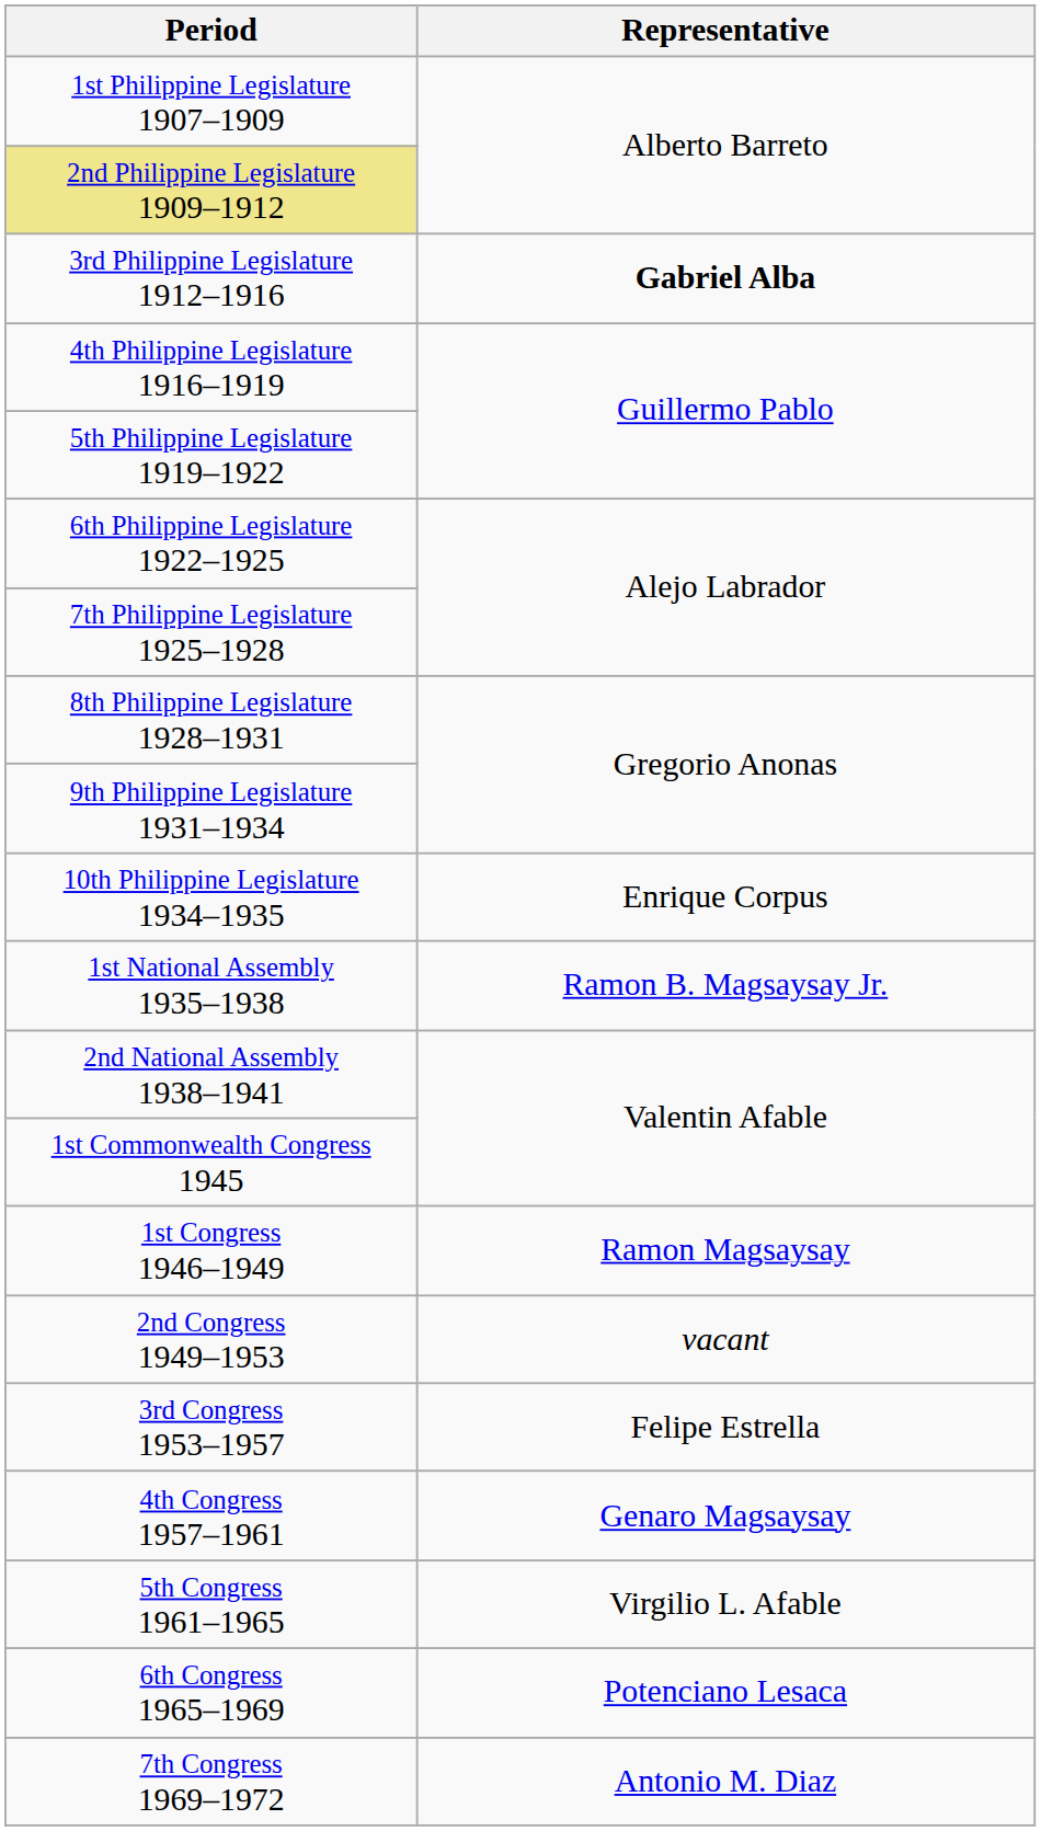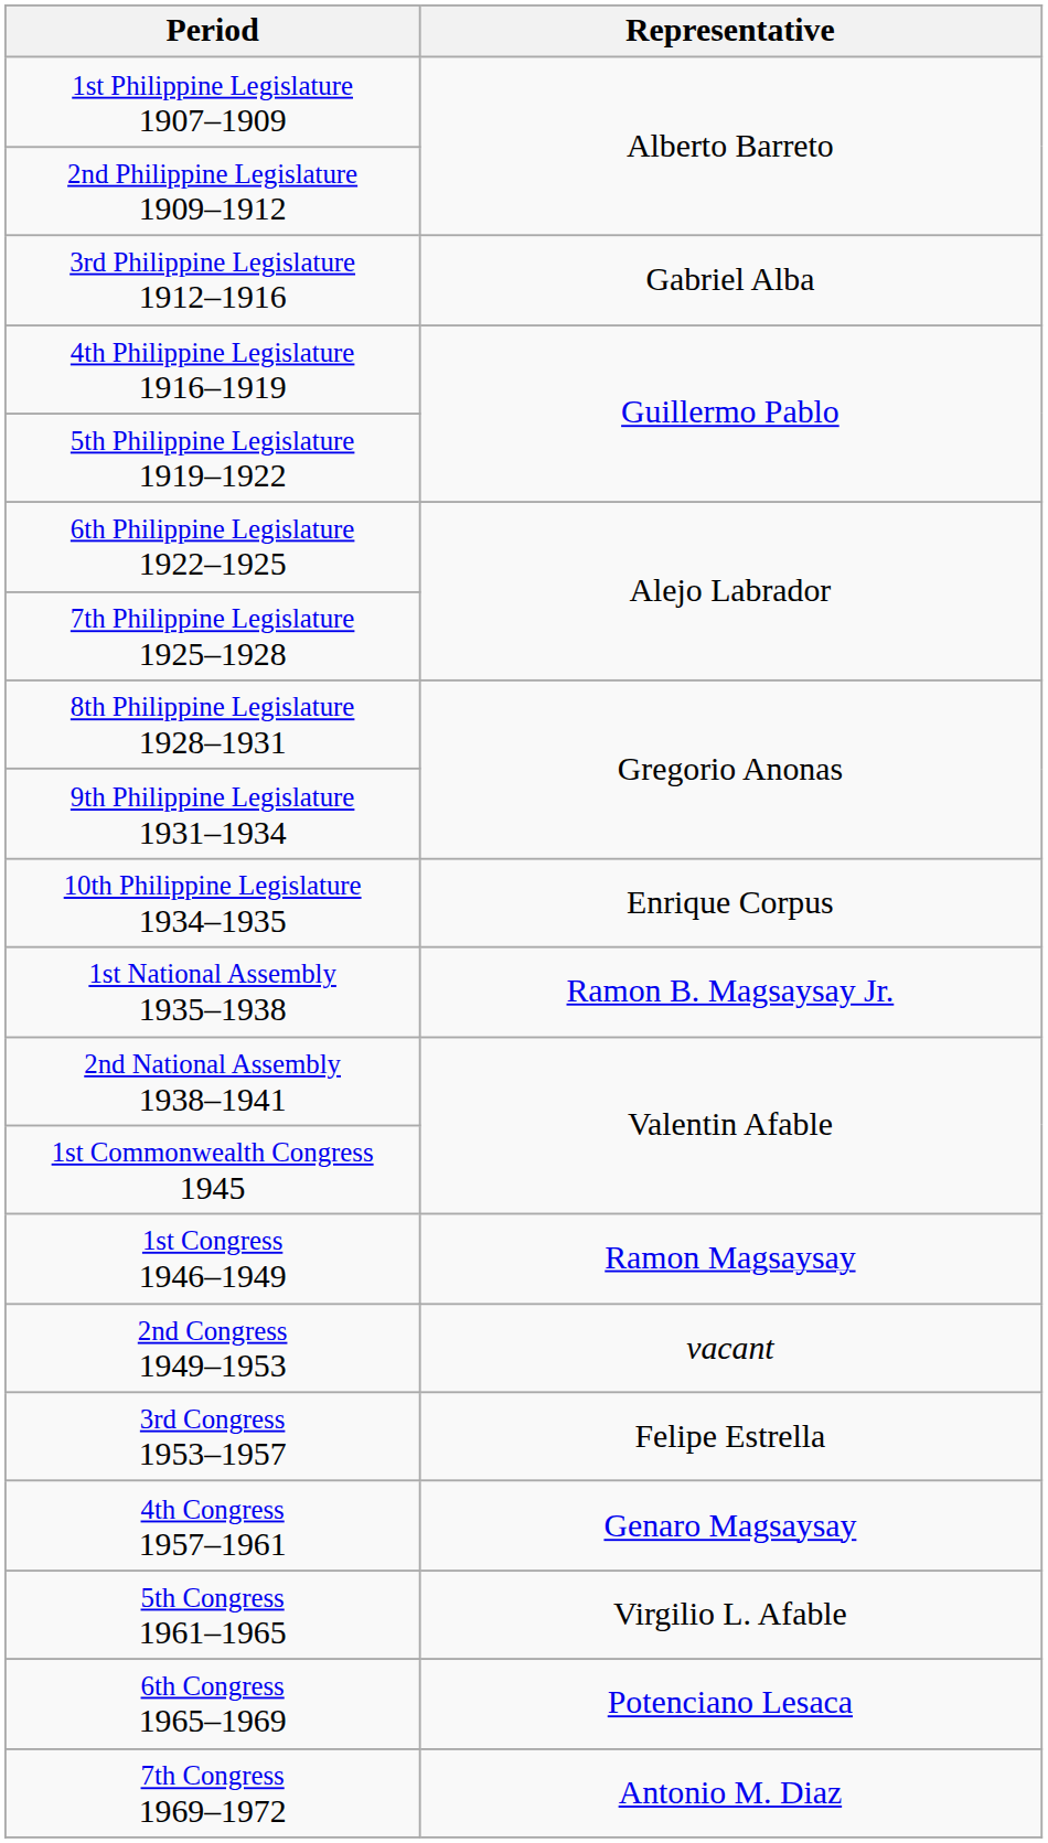row 3 | Period: khaki background -> no background
row 4 | Representative: bold -> normal
